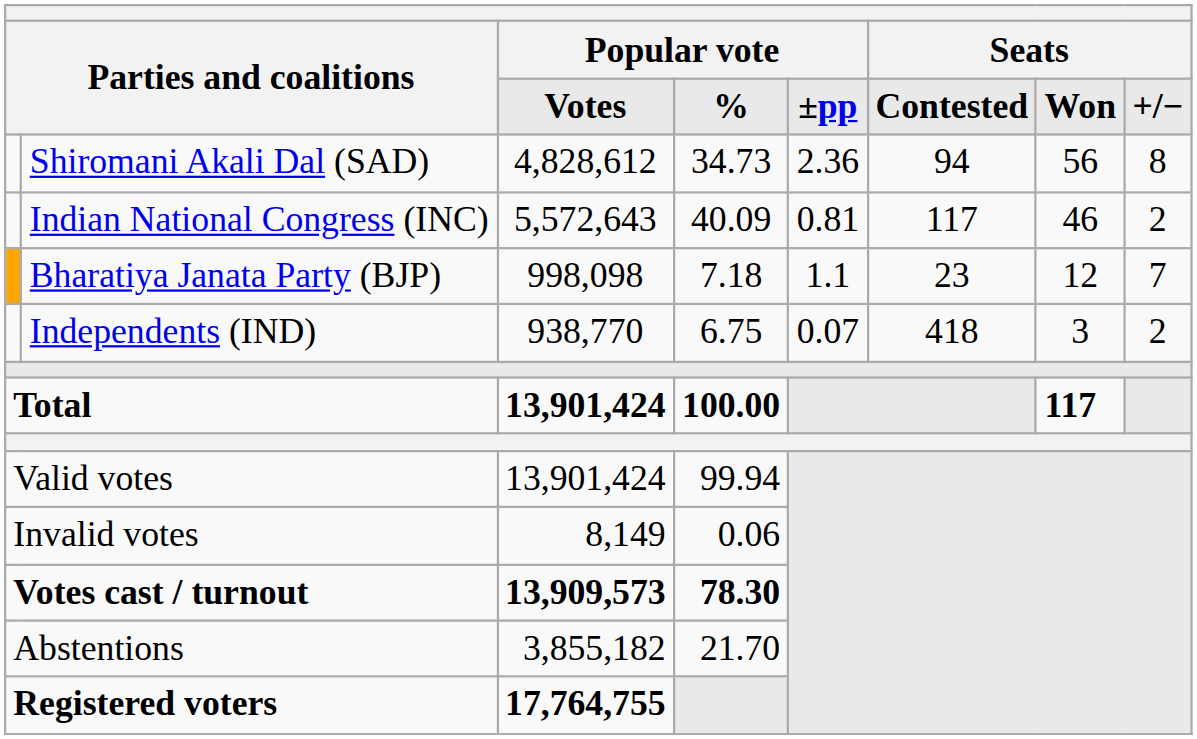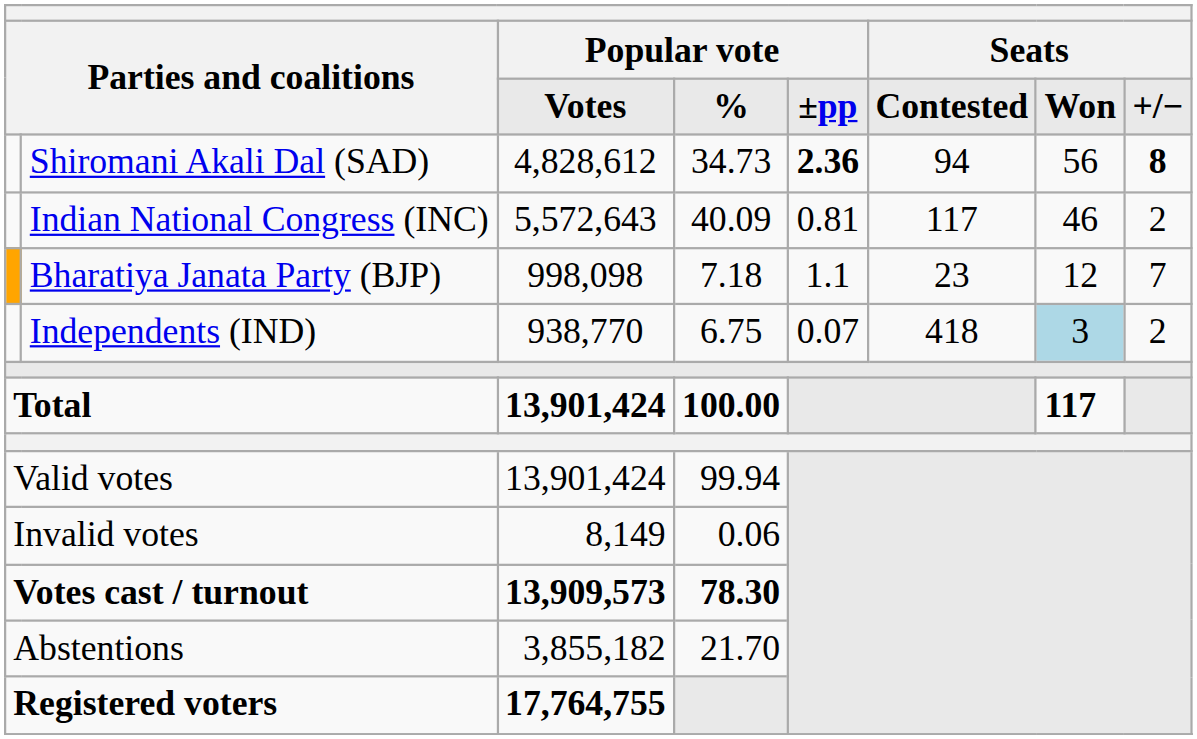Shiromani Akali Dal (SAD) | Popular vote / ±pp: normal -> bold
Shiromani Akali Dal (SAD) | Seats / +/−: normal -> bold
Independents (IND) | Seats / Won: no background -> lightblue background
